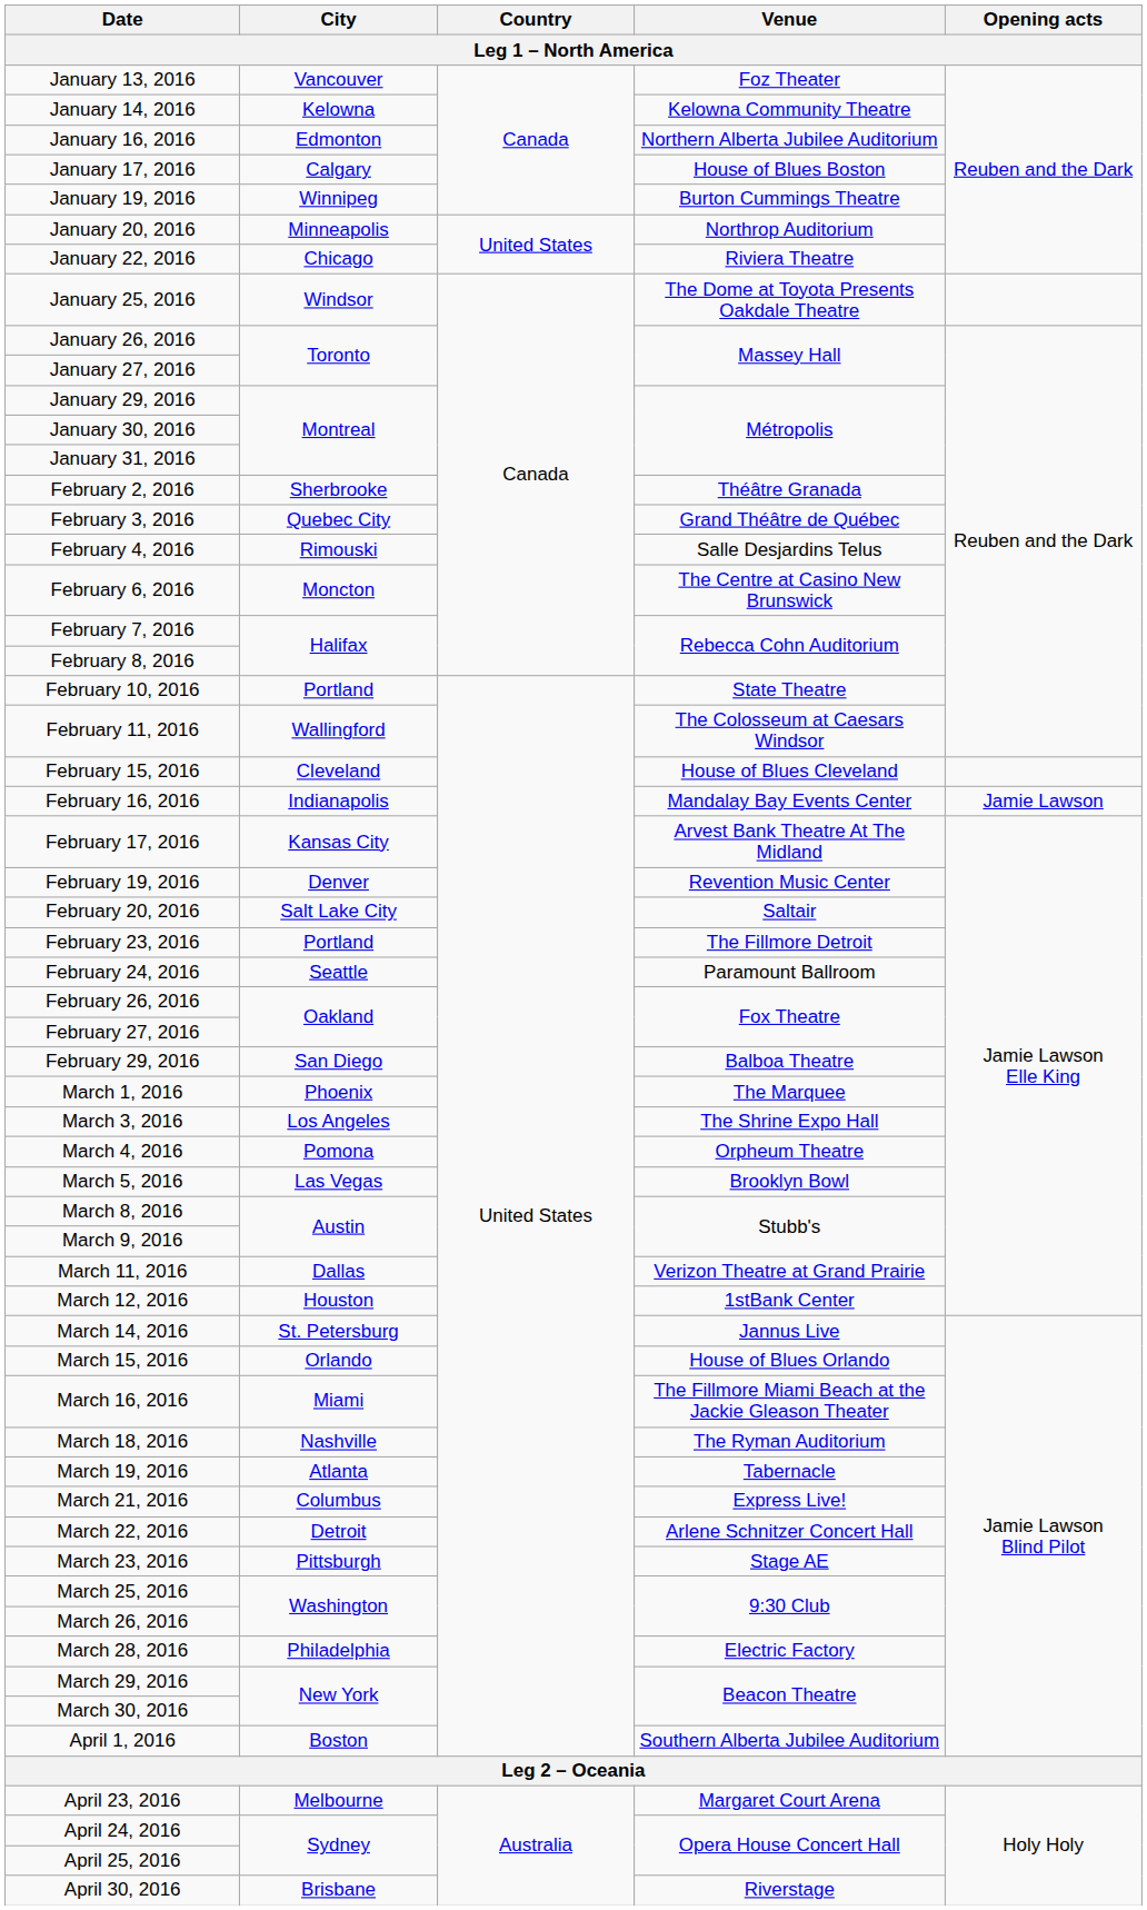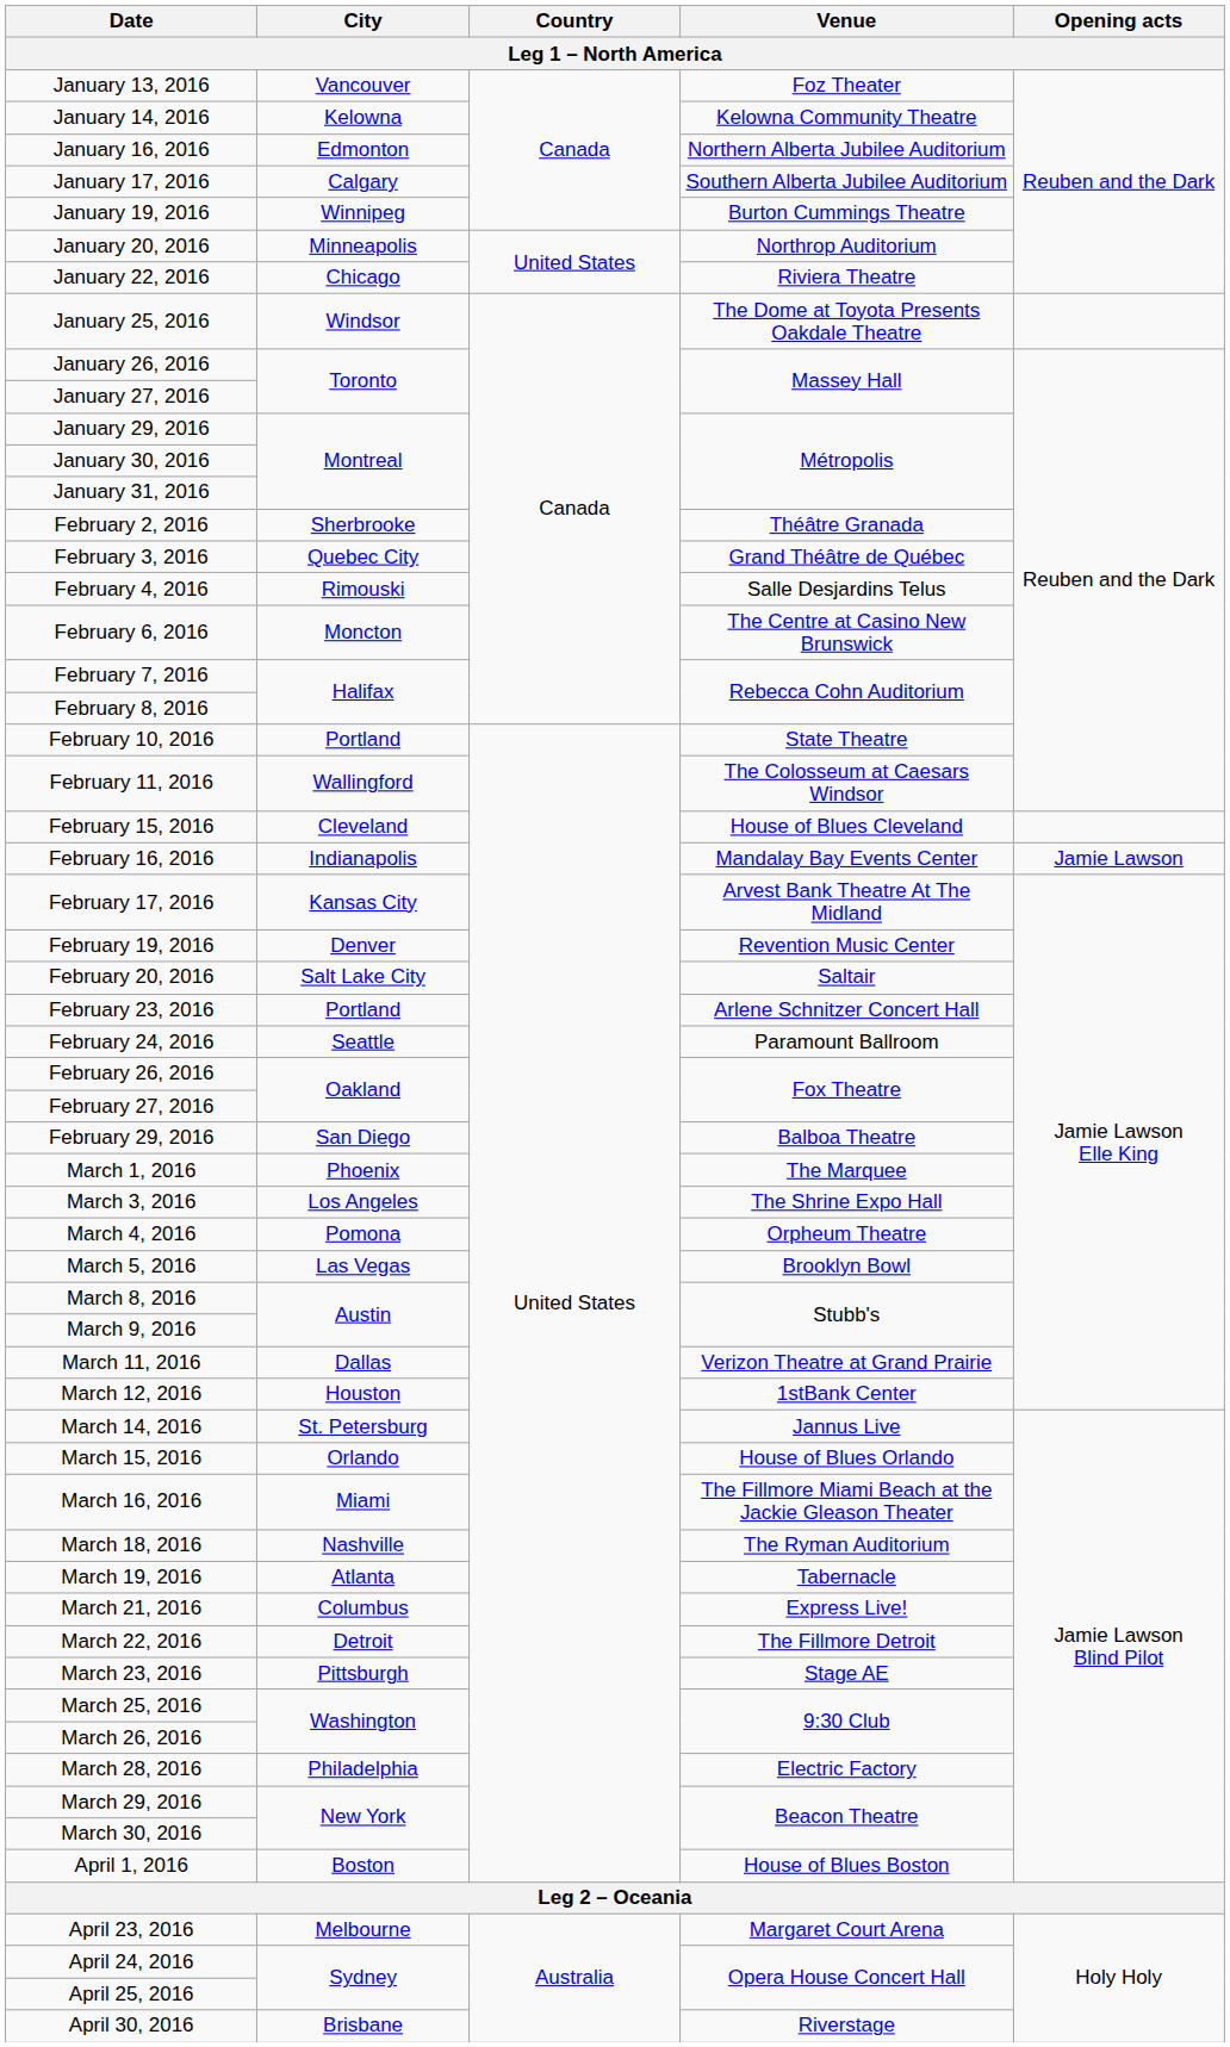January 17, 2016 | Venue: House of Blues Boston -> Southern Alberta Jubilee Auditorium
February 23, 2016 | Venue: The Fillmore Detroit -> Arlene Schnitzer Concert Hall
March 22, 2016 | Venue: Arlene Schnitzer Concert Hall -> The Fillmore Detroit
April 1, 2016 | Venue: Southern Alberta Jubilee Auditorium -> House of Blues Boston
